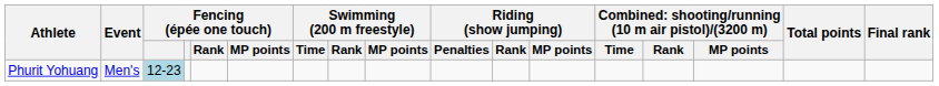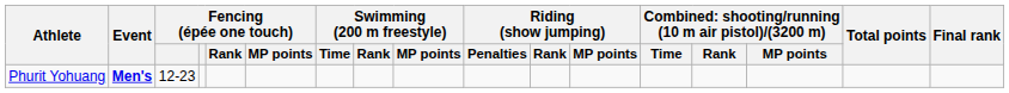Phurit Yohuang | Event: normal -> bold
Phurit Yohuang | column 3: lightblue background -> no background
